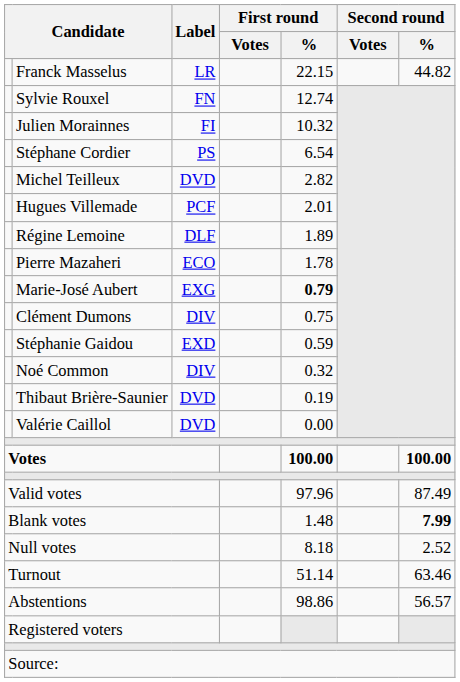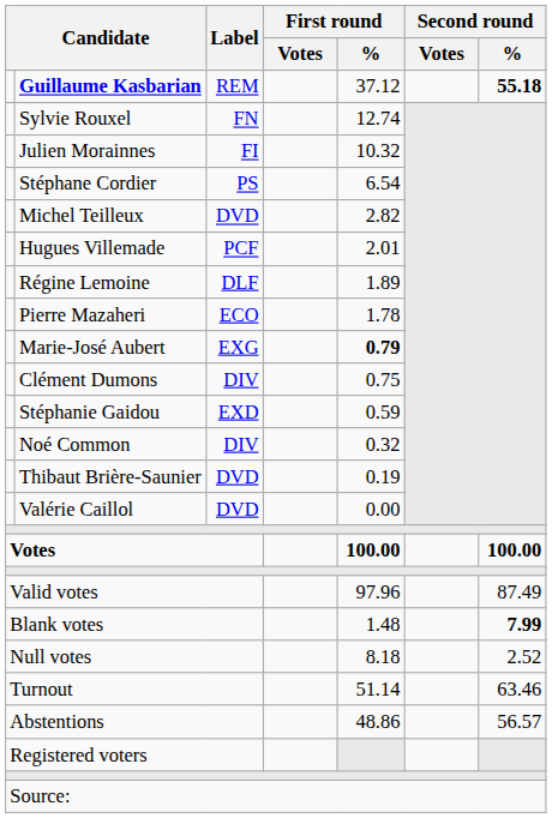+ row: Guillaume Kasbarian | REM | 37.12 | 55.18
- row: Franck Masselus | LR | 22.15 | 44.82
Abstentions | First round / %: 98.86 -> 48.86
